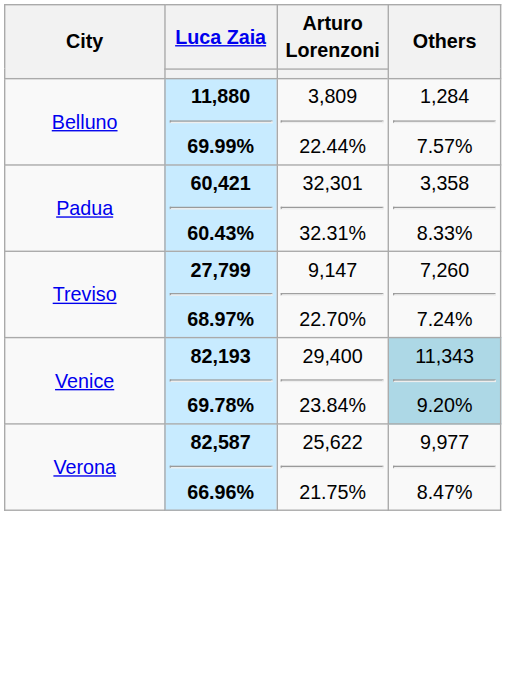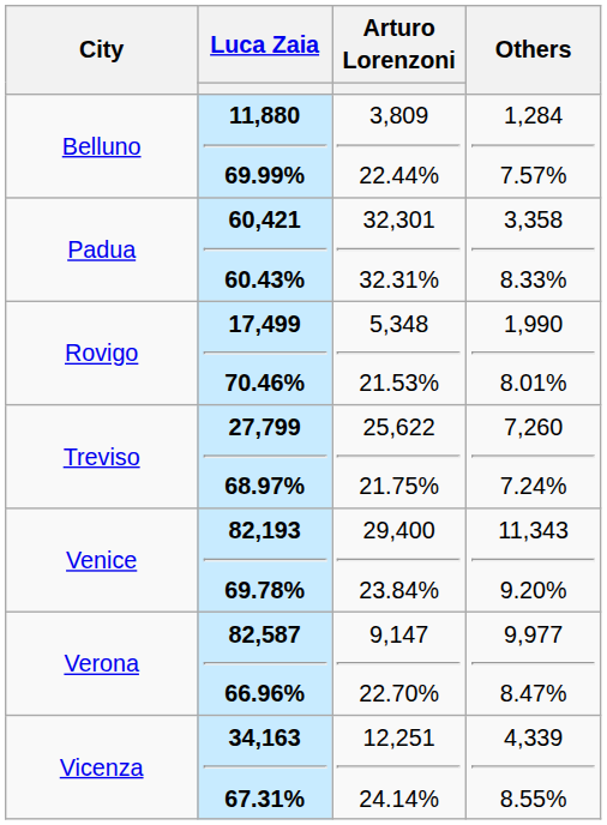+ row: Rovigo | 17,499 70.46% | 5,348 21.53% | 1,990 8.01%
Treviso | Arturo Lorenzoni: 9,147 22.70% -> 25,622 21.75%
Venice | Others: lightblue background -> no background
Verona | Arturo Lorenzoni: 25,622 21.75% -> 9,147 22.70%
+ row: Vicenza | 34,163 67.31% | 12,251 24.14% | 4,339 8.55%
